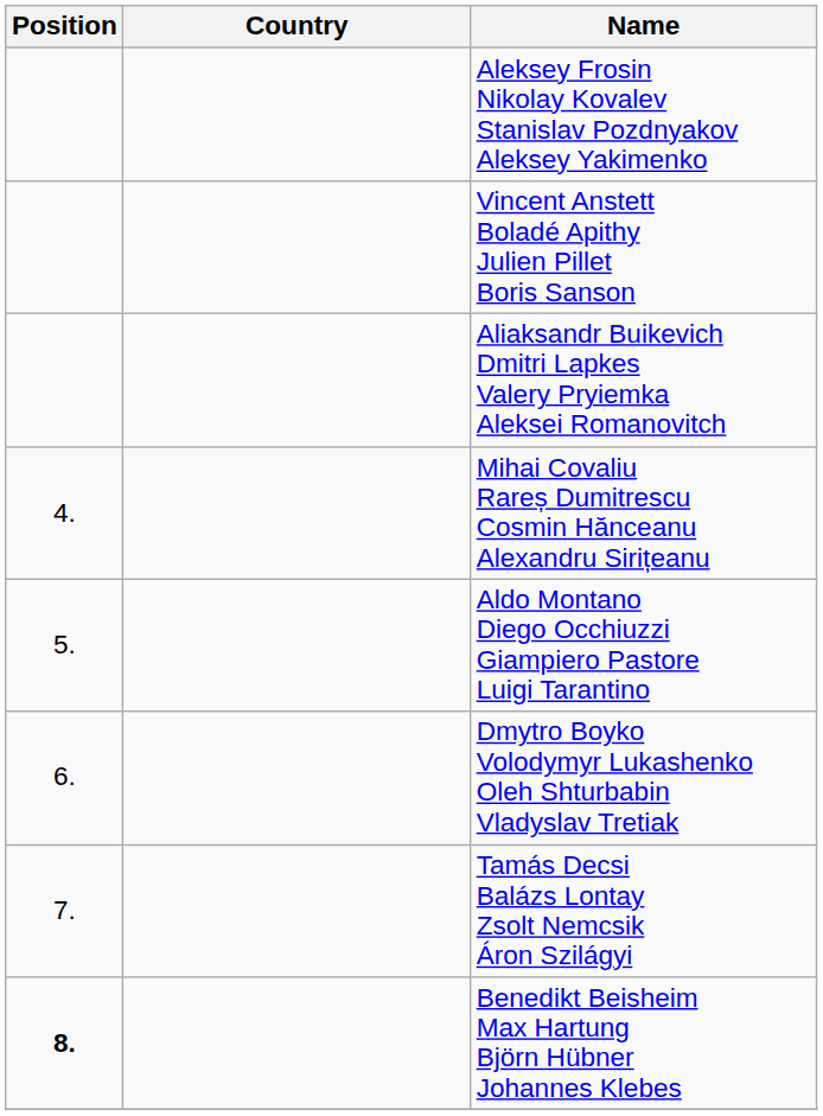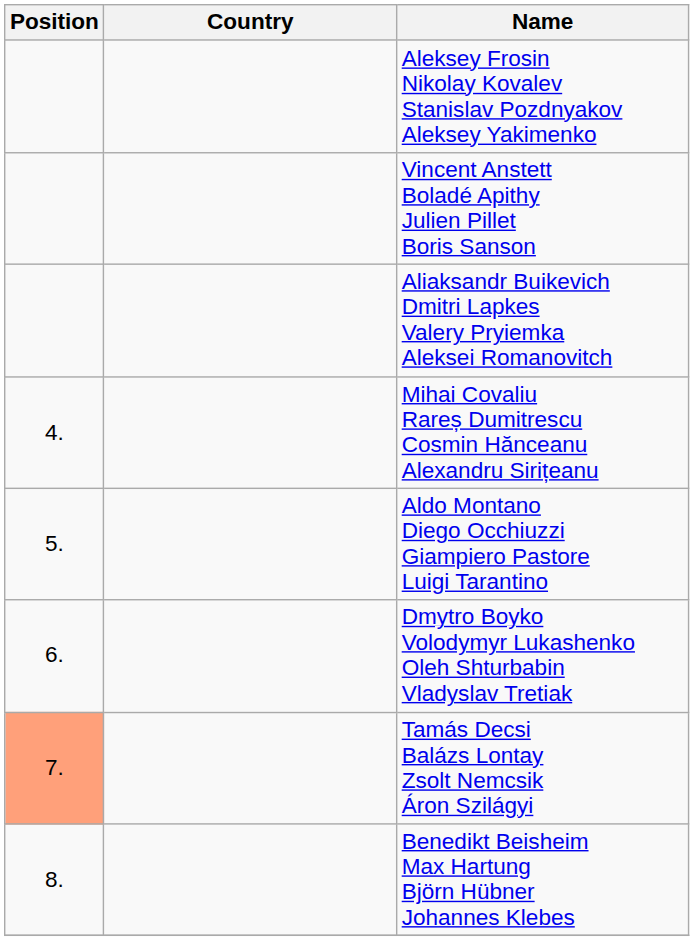Tamás Decsi Balázs Lontay Zsolt Nemcsik Áron Szilágyi | Position: no background -> lightsalmon background
Benedikt Beisheim Max Hartung Björn Hübner Johannes Klebes | Position: bold -> normal
